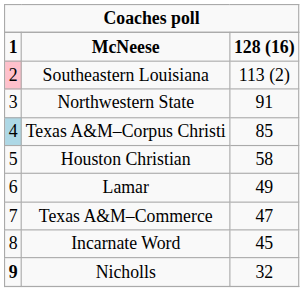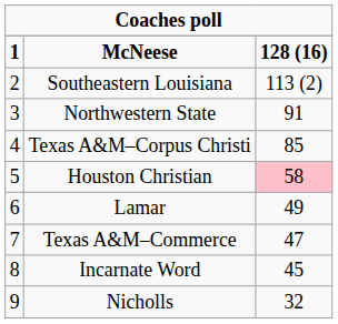Southeastern Louisiana | column 1: pink background -> no background
Texas A&M–Corpus Christi | column 1: lightblue background -> no background
Houston Christian | column 3: no background -> pink background
Nicholls | column 1: bold -> normal
